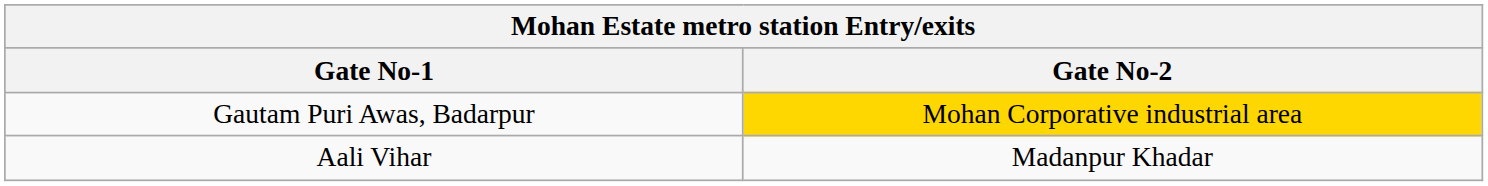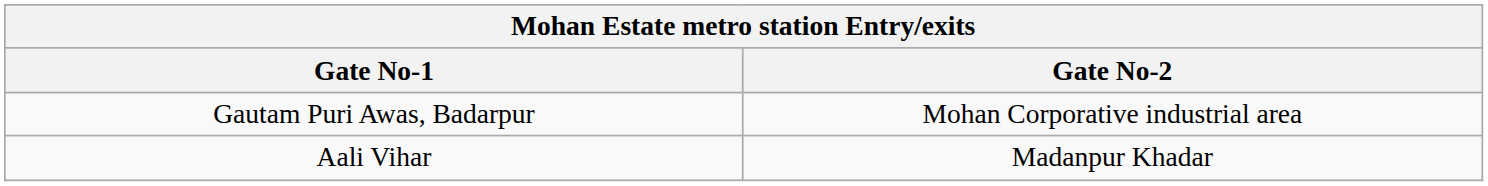Gautam Puri Awas, Badarpur | Gate No-2: gold background -> no background
